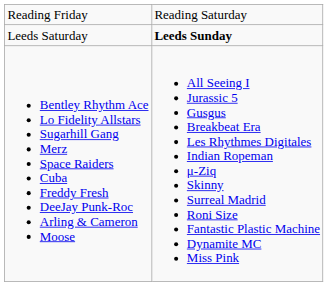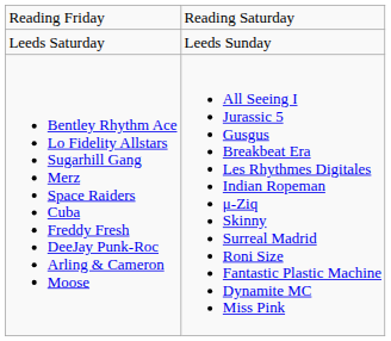Leeds Saturday | column 2: bold -> normal
